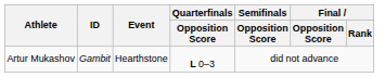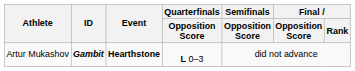Artur Mukashov | ID: normal -> bold
Artur Mukashov | Event: normal -> bold
